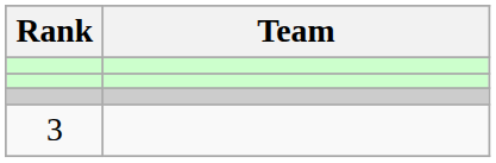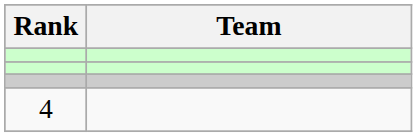row 5 | Rank: 3 -> 4
